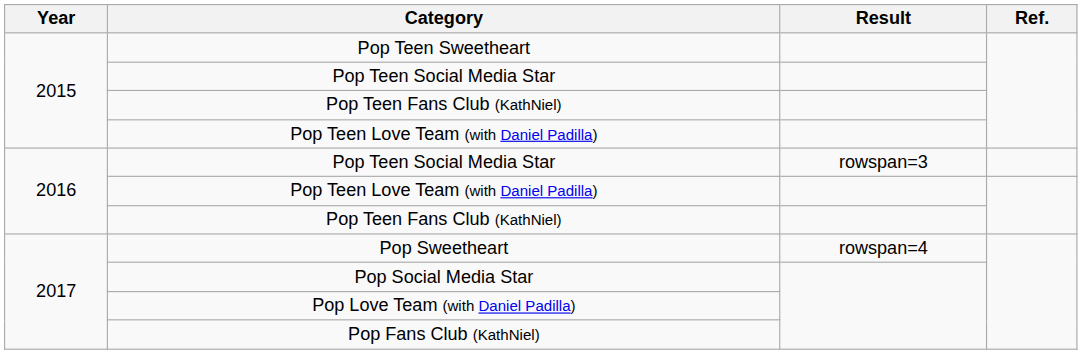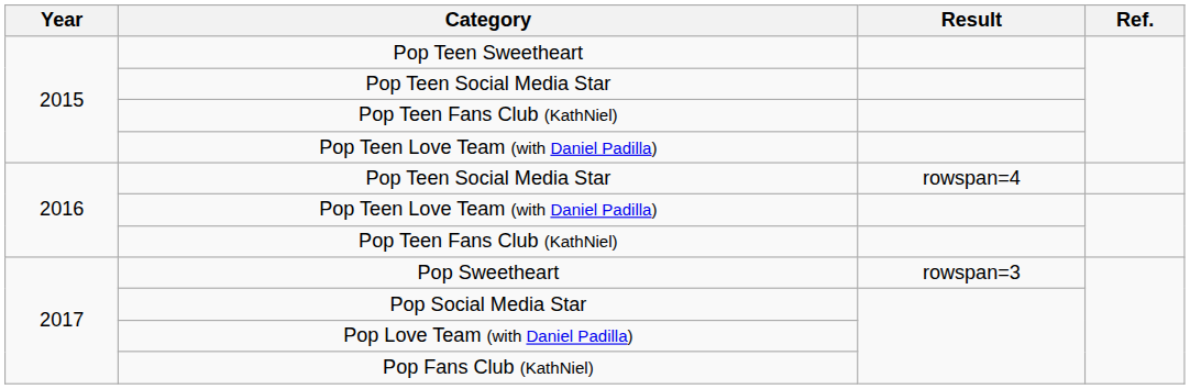2016 / Pop Teen Social Media Star | Result: rowspan=3 -> rowspan=4
Pop Sweetheart | Result: rowspan=4 -> rowspan=3
